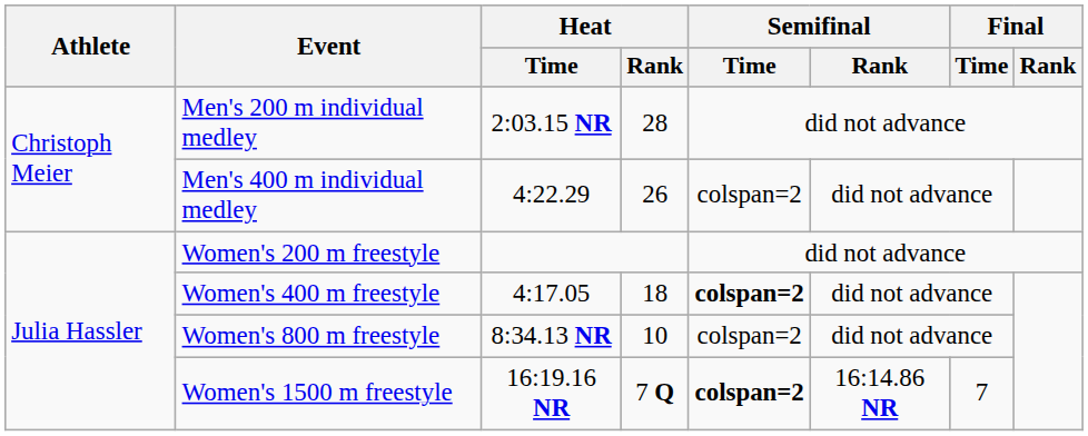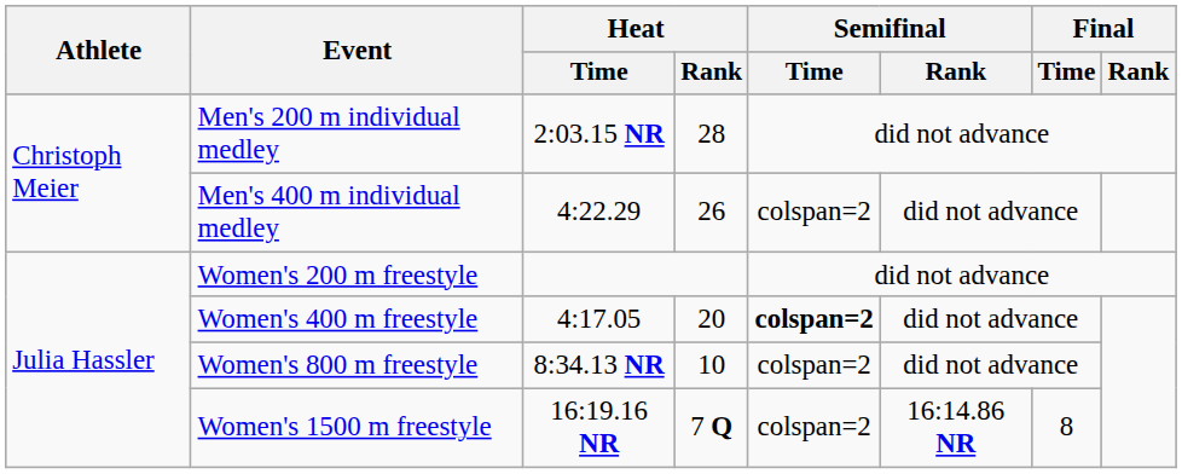Women's 400 m freestyle | Heat / Rank: 18 -> 20
Women's 1500 m freestyle | Semifinal / Time: bold -> normal
Women's 1500 m freestyle | Final / Time: 7 -> 8
